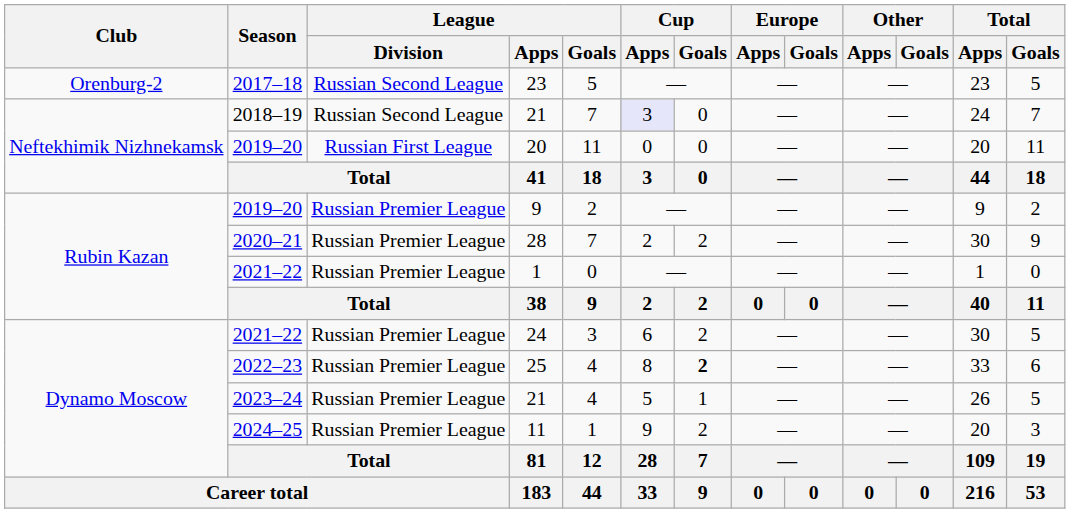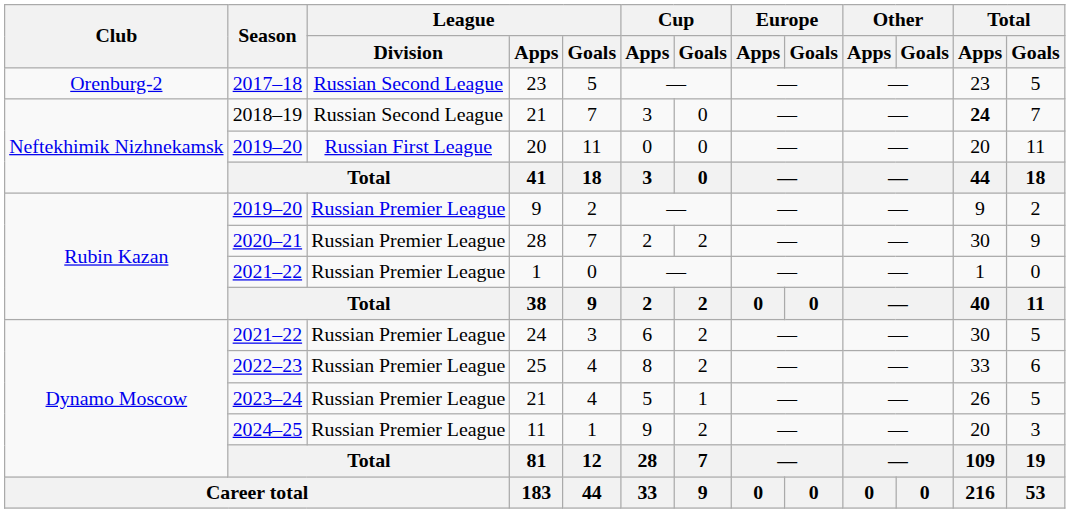2018–19 / 21 | Cup / Apps: lavender background -> no background
2018–19 / 21 | Total / Apps: normal -> bold
25 | Cup / Goals: bold -> normal
